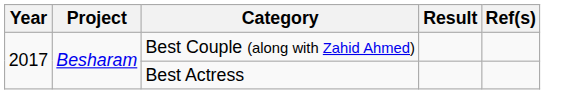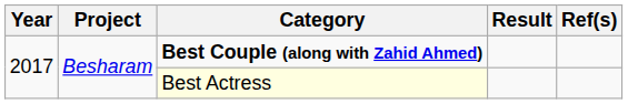Best Couple (along with Zahid Ahmed) | Category: normal -> bold
Best Actress | Category: no background -> lightyellow background
